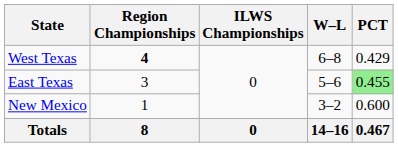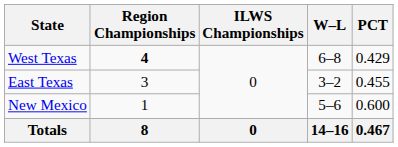East Texas | W–L: 5–6 -> 3–2
East Texas | PCT: lightgreen background -> no background
New Mexico | W–L: 3–2 -> 5–6
